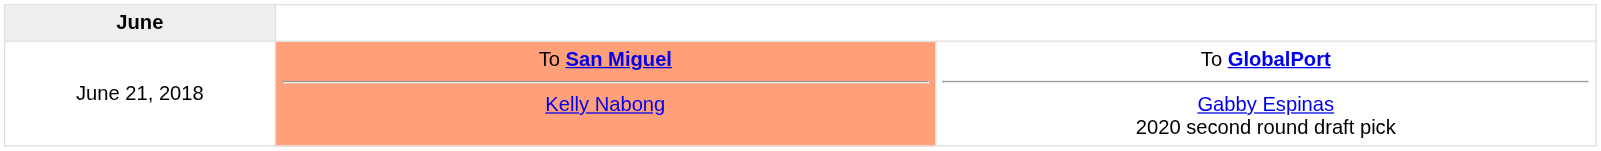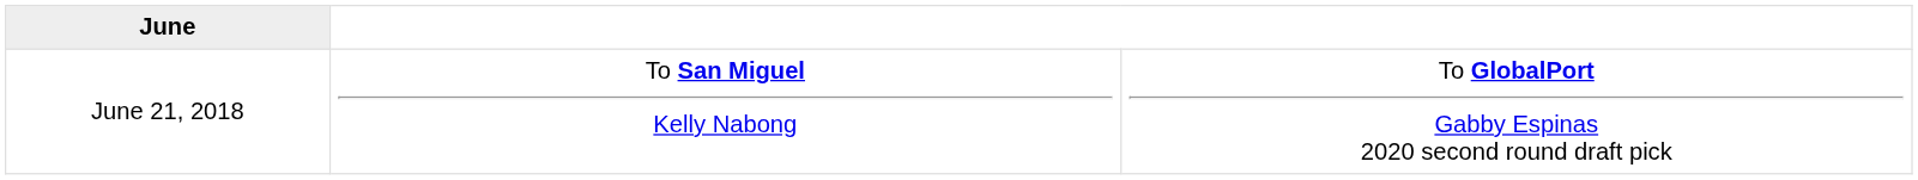June 21, 2018 | column 2: lightsalmon background -> no background
